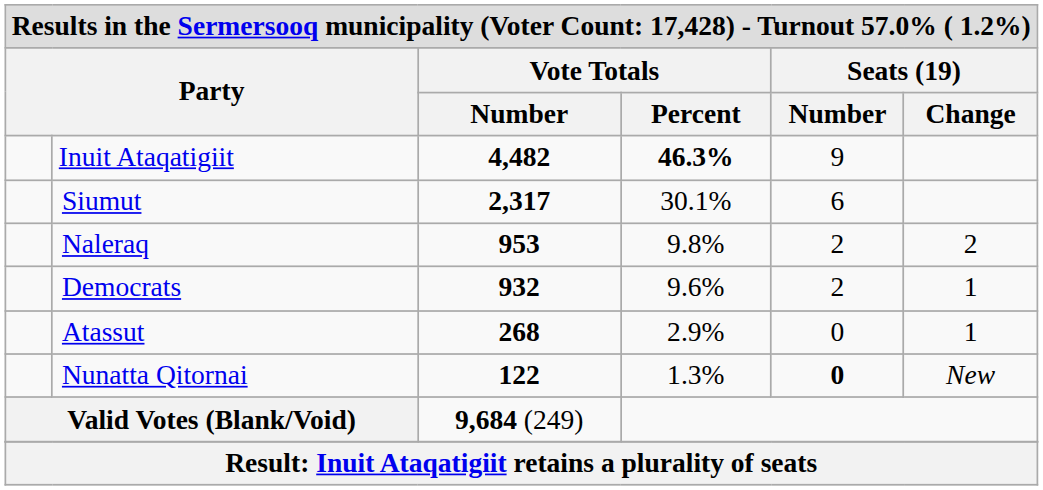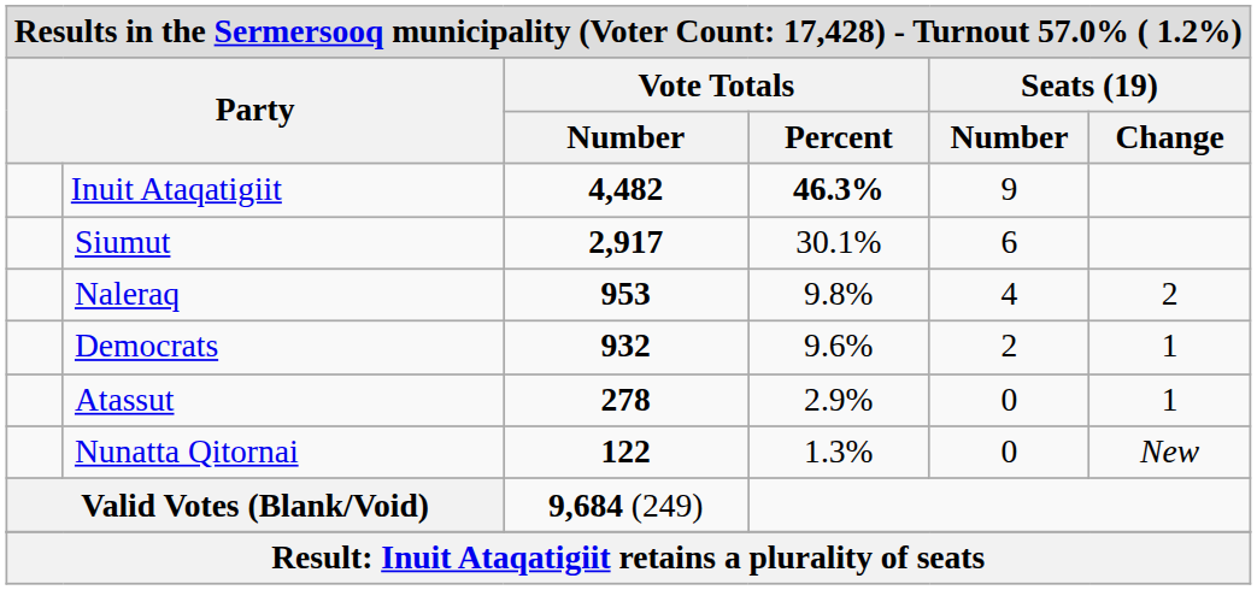Siumut | column 3: 2,317 -> 2,917
Naleraq | column 5: 2 -> 4
Atassut | column 3: 268 -> 278
Nunatta Qitornai | column 5: bold -> normal
